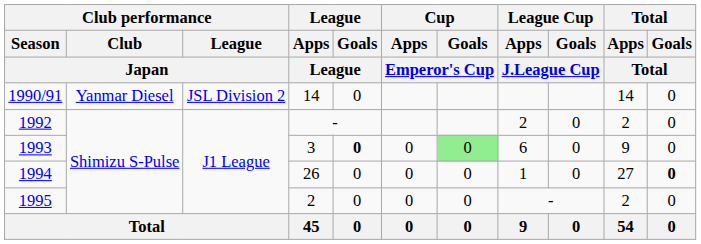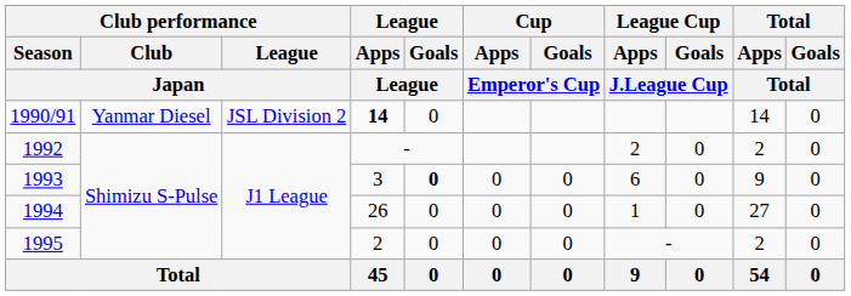1990/91 | League / Apps / League: normal -> bold
1993 | Cup / Goals / Emperor's Cup: lightgreen background -> no background
1994 | Total / Goals / Total: bold -> normal
